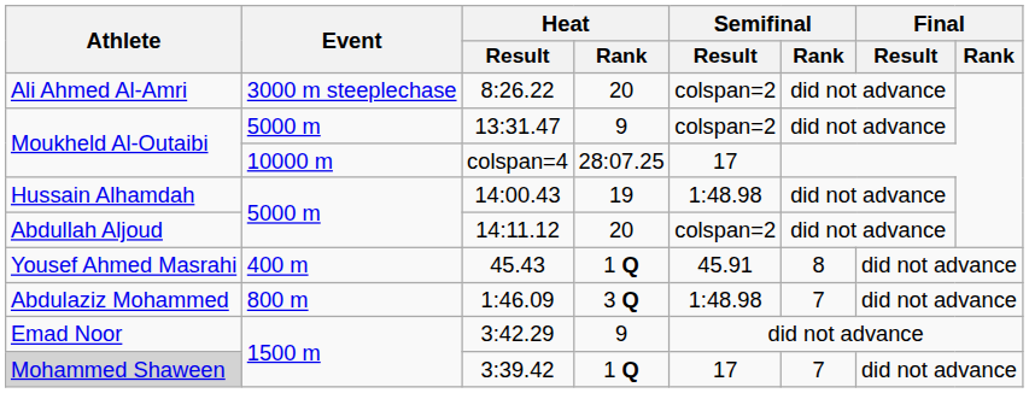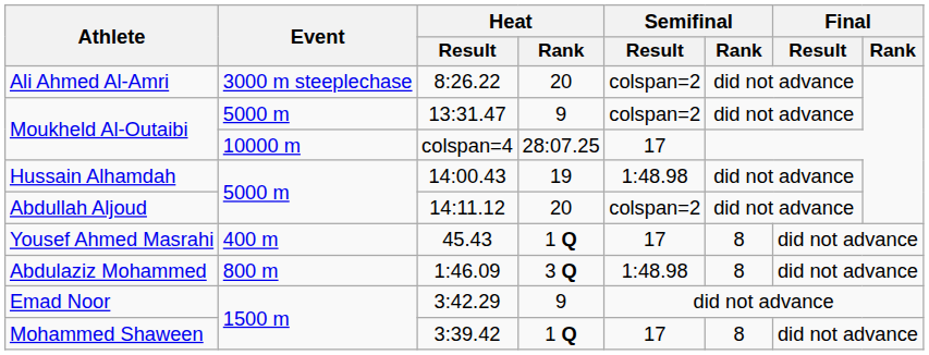45.43 | Semifinal / Result: 45.91 -> 17
1:46.09 | Semifinal / Rank: 7 -> 8
3:39.42 | Athlete: lightgrey background -> no background
3:39.42 | Semifinal / Rank: 7 -> 8
